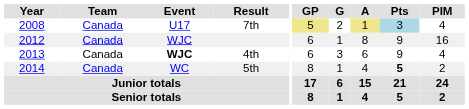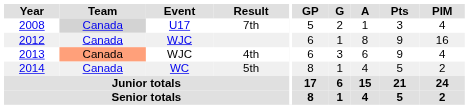7th | Team: no background -> lightgrey background
7th | GP: khaki background -> no background
7th | A: khaki background -> no background
7th | Pts: lightblue background -> no background
4th | Team: no background -> lightsalmon background
4th | Event: bold -> normal
5th | Pts: bold -> normal
